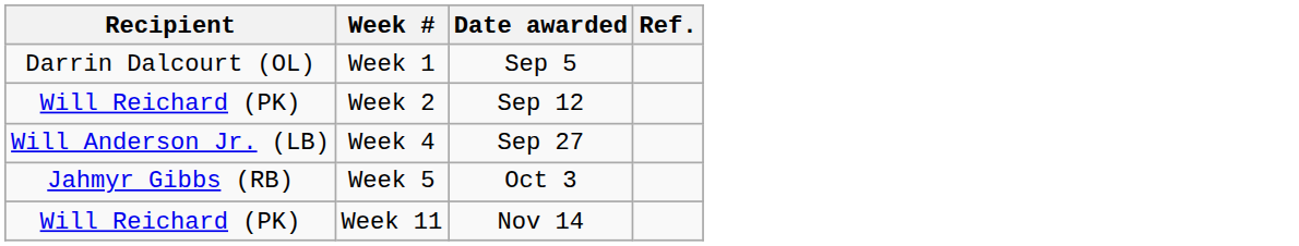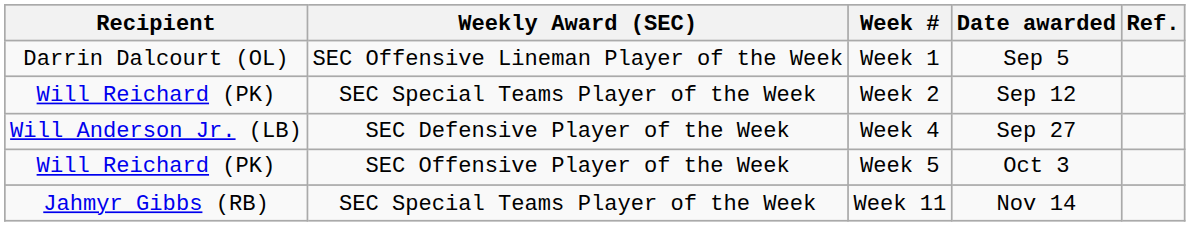+ column: Weekly Award (SEC) | SEC Offensive Lineman Player of the Week | SEC Special Teams Player of the Week | SEC Defensive Player of the Week | SEC Offensive Player of the Week | SEC Special Teams Player of the Week
Week 5 | Recipient: Jahmyr Gibbs (RB) -> Will Reichard (PK)
Week 11 | Recipient: Will Reichard (PK) -> Jahmyr Gibbs (RB)
